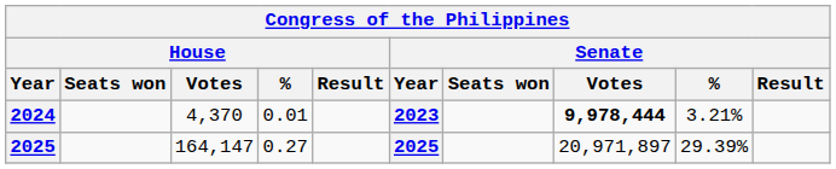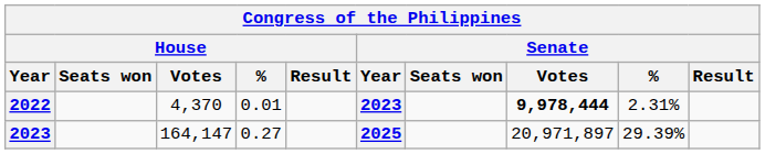row 4 | House / Year: 2024 -> 2022
row 4 | Senate / %: 3.21% -> 2.31%
row 5 | House / Year: 2025 -> 2023
